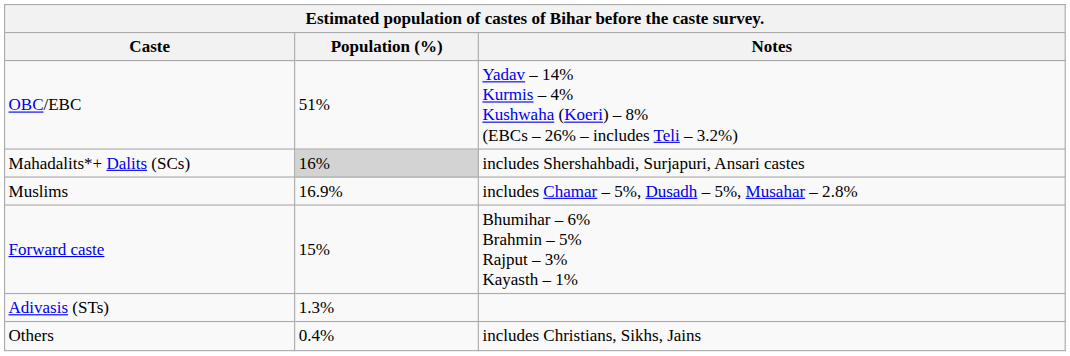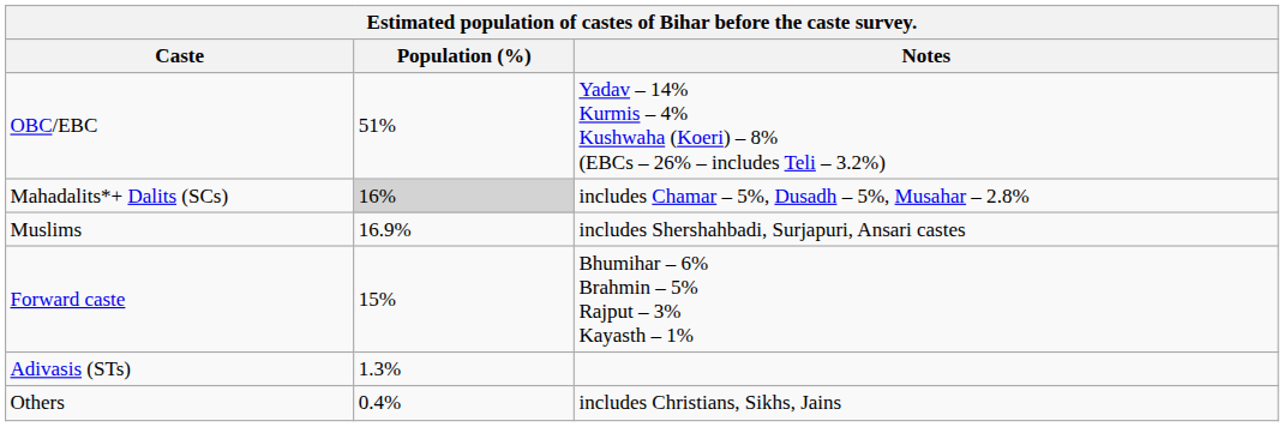Mahadalits*+ Dalits (SCs) | Notes: includes Shershahbadi, Surjapuri, Ansari castes -> includes Chamar – 5%, Dusadh – 5%, Musahar – 2.8%
Muslims | Notes: includes Chamar – 5%, Dusadh – 5%, Musahar – 2.8% -> includes Shershahbadi, Surjapuri, Ansari castes
